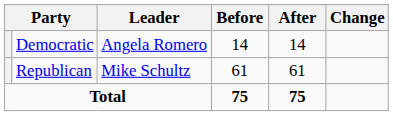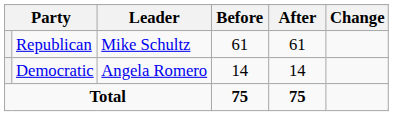rows swapped: Republican <-> Democratic
